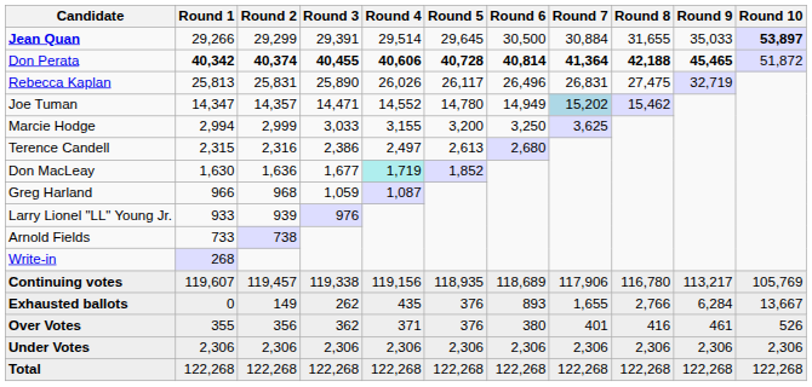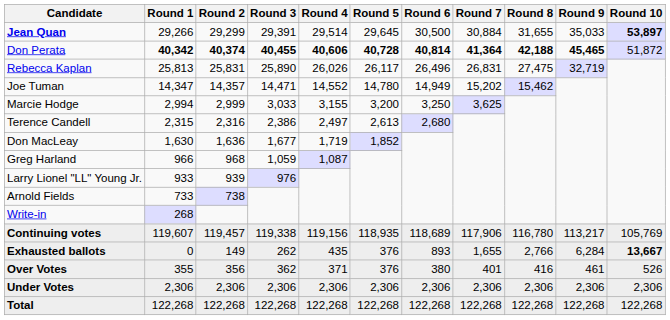Joe Tuman | Round 7: lightblue background -> no background
Don MacLeay | Round 4: paleturquoise background -> no background
Exhausted ballots | Round 10: normal -> bold
